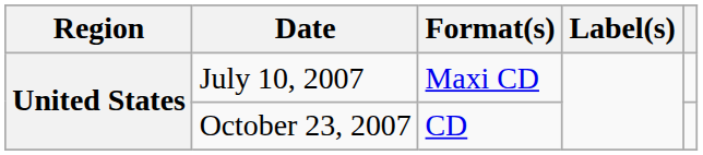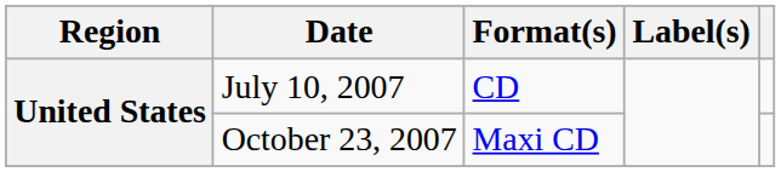July 10, 2007 | Format(s): Maxi CD -> CD
October 23, 2007 | Format(s): CD -> Maxi CD
